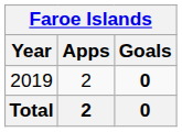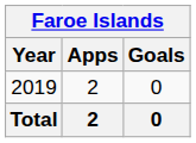2019 | Goals: bold -> normal
